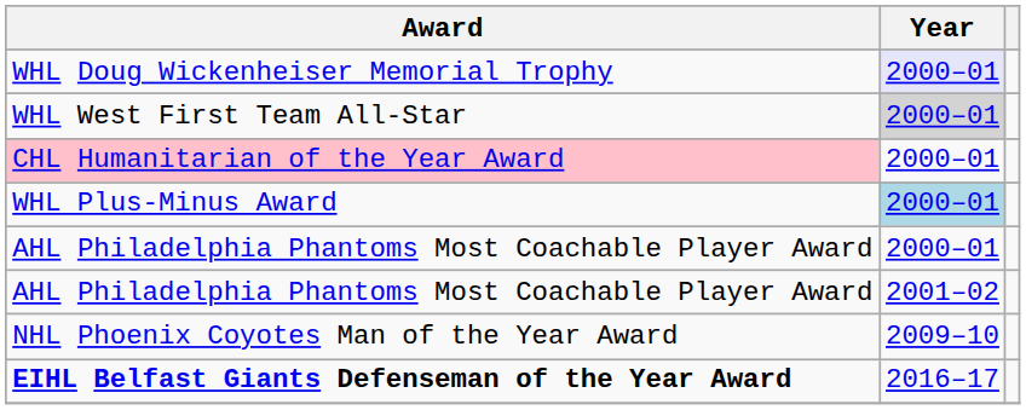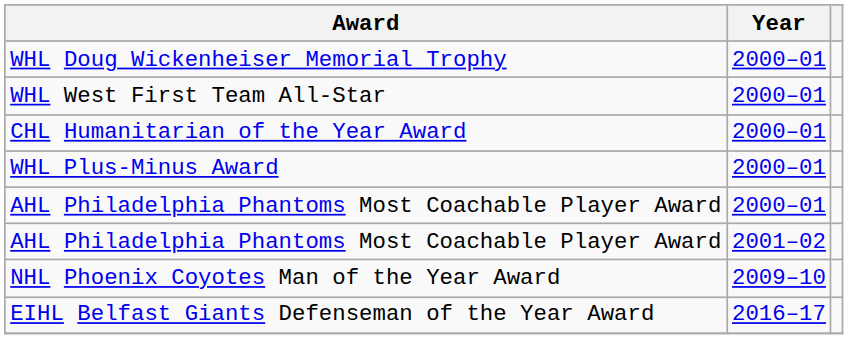WHL Doug Wickenheiser Memorial Trophy | Year: lavender background -> no background
WHL West First Team All-Star | Year: lightgrey background -> no background
CHL Humanitarian of the Year Award | Award: pink background -> no background
WHL Plus-Minus Award | Year: lightblue background -> no background
EIHL Belfast Giants Defenseman of the Year Award | Award: bold -> normal
